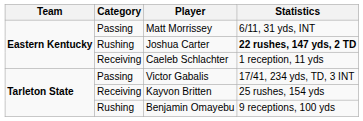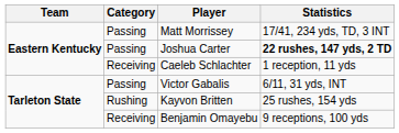Matt Morrissey | Statistics: 6/11, 31 yds, INT -> 17/41, 234 yds, TD, 3 INT
Joshua Carter | Category: Rushing -> Passing
Victor Gabalis | Statistics: 17/41, 234 yds, TD, 3 INT -> 6/11, 31 yds, INT
Kayvon Britten | Category: Receiving -> Rushing
Benjamin Omayebu | Category: Rushing -> Receiving
